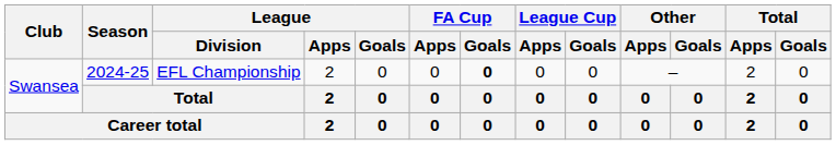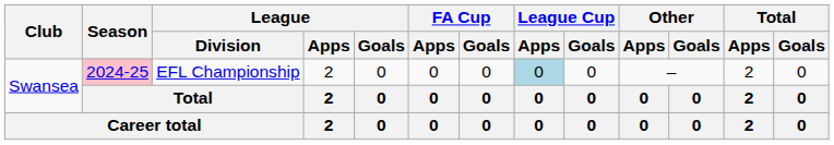Swansea / EFL Championship | Season: no background -> pink background
Swansea / EFL Championship | FA Cup / Goals: bold -> normal
Swansea / EFL Championship | League Cup / Apps: no background -> lightblue background
